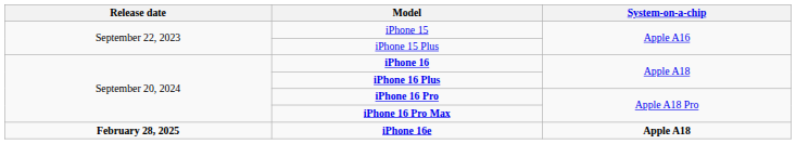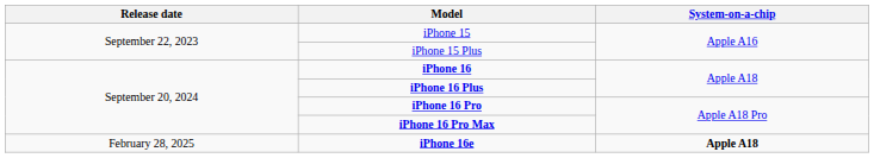iPhone 16e | Release date: bold -> normal
